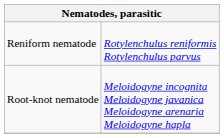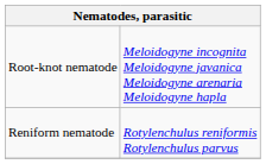rows swapped: Reniform nematode <-> Root-knot nematode
